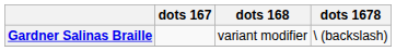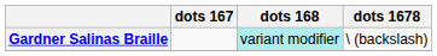Gardner Salinas Braille | dots 168: no background -> paleturquoise background
